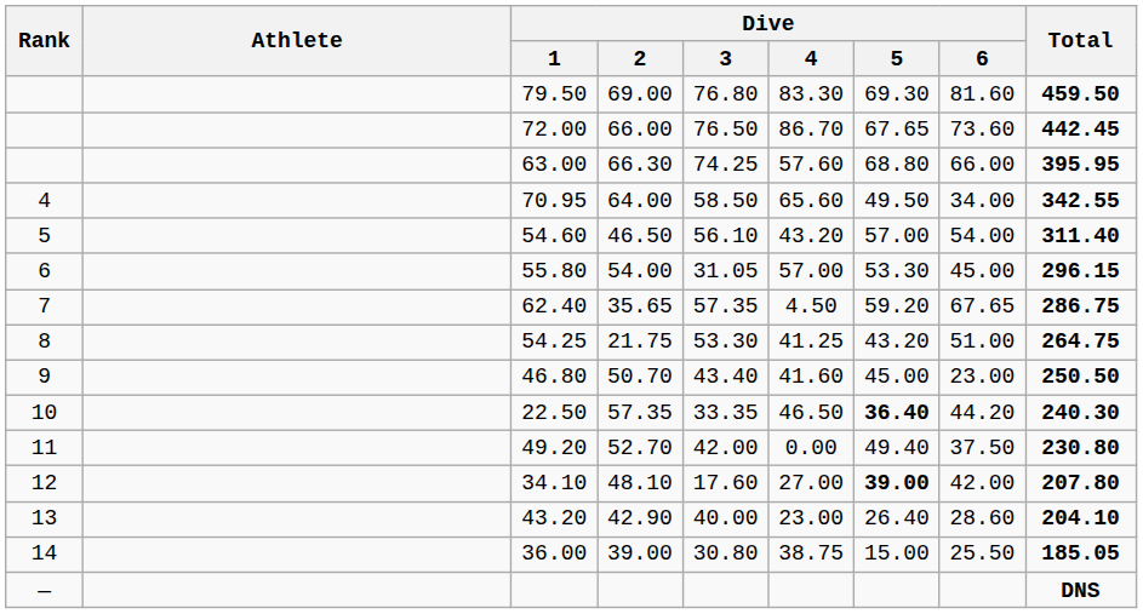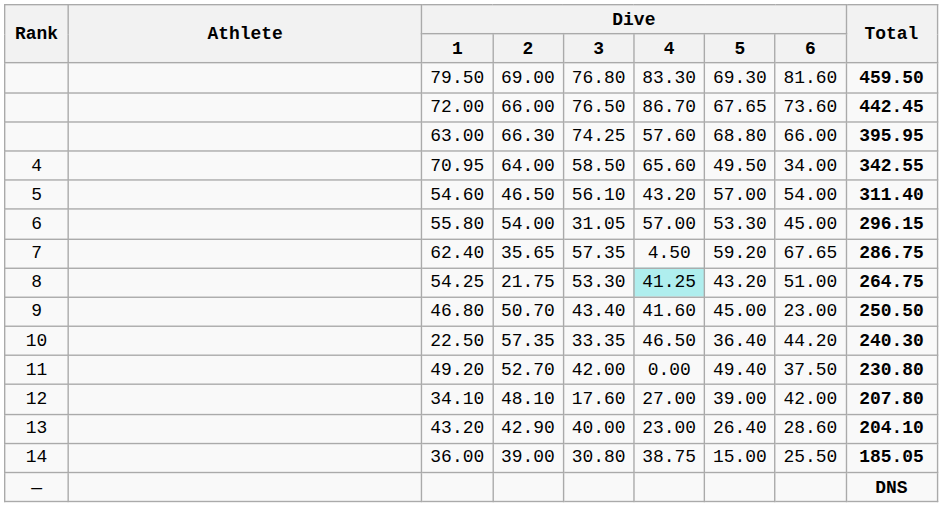54.25 | Dive / 4: no background -> paleturquoise background
22.50 | Dive / 5: bold -> normal
34.10 | Dive / 5: bold -> normal
